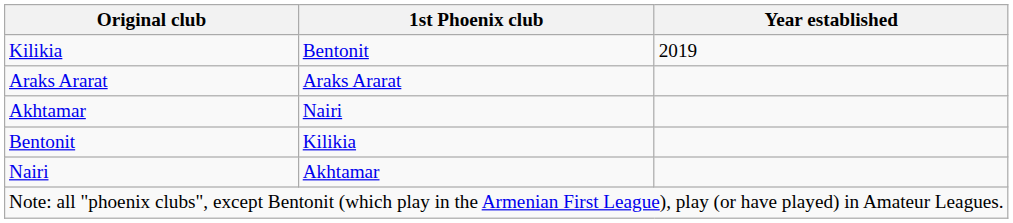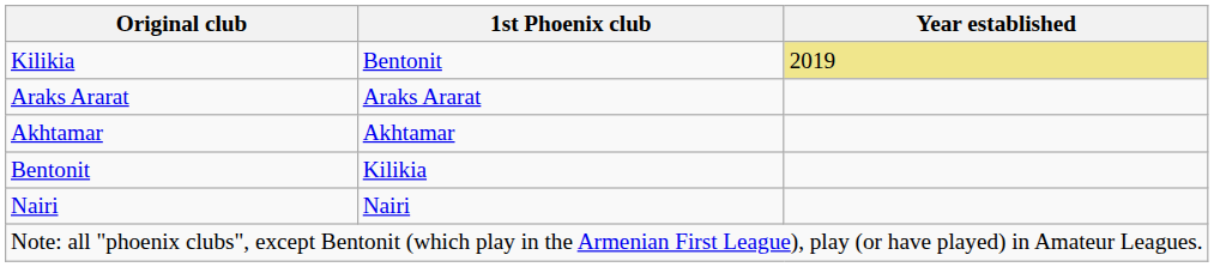row 2 | Year established: no background -> khaki background
row 4 | 1st Phoenix club: Nairi -> Akhtamar
row 6 | 1st Phoenix club: Akhtamar -> Nairi
